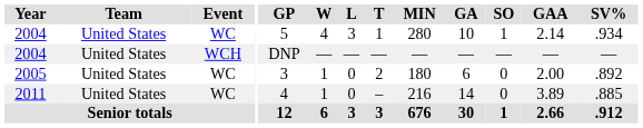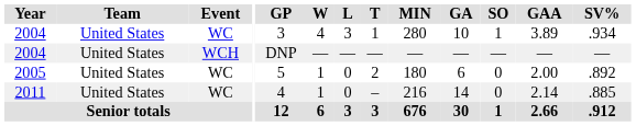2004 / WC | GP: 5 -> 3
2004 / WC | GAA: 2.14 -> 3.89
2005 | GP: 3 -> 5
2011 | GAA: 3.89 -> 2.14
